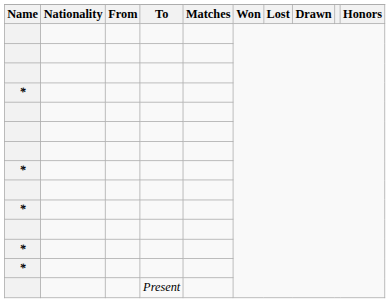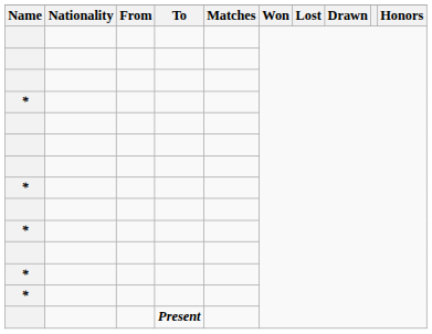row 15 | To: normal -> bold
